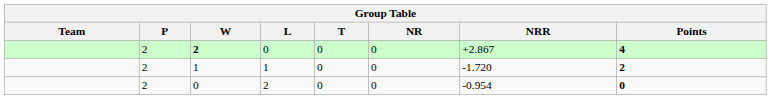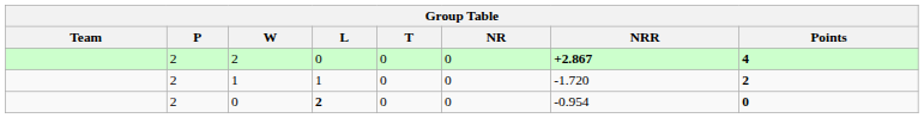row 3 | W: bold -> normal
row 3 | NRR: normal -> bold
row 5 | L: normal -> bold
